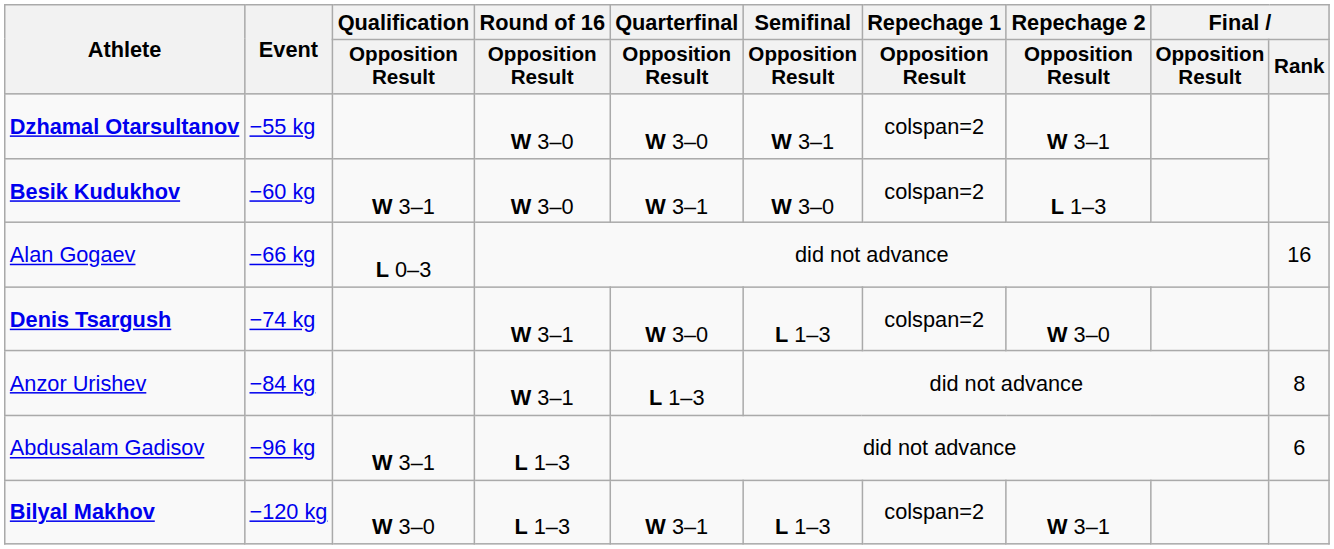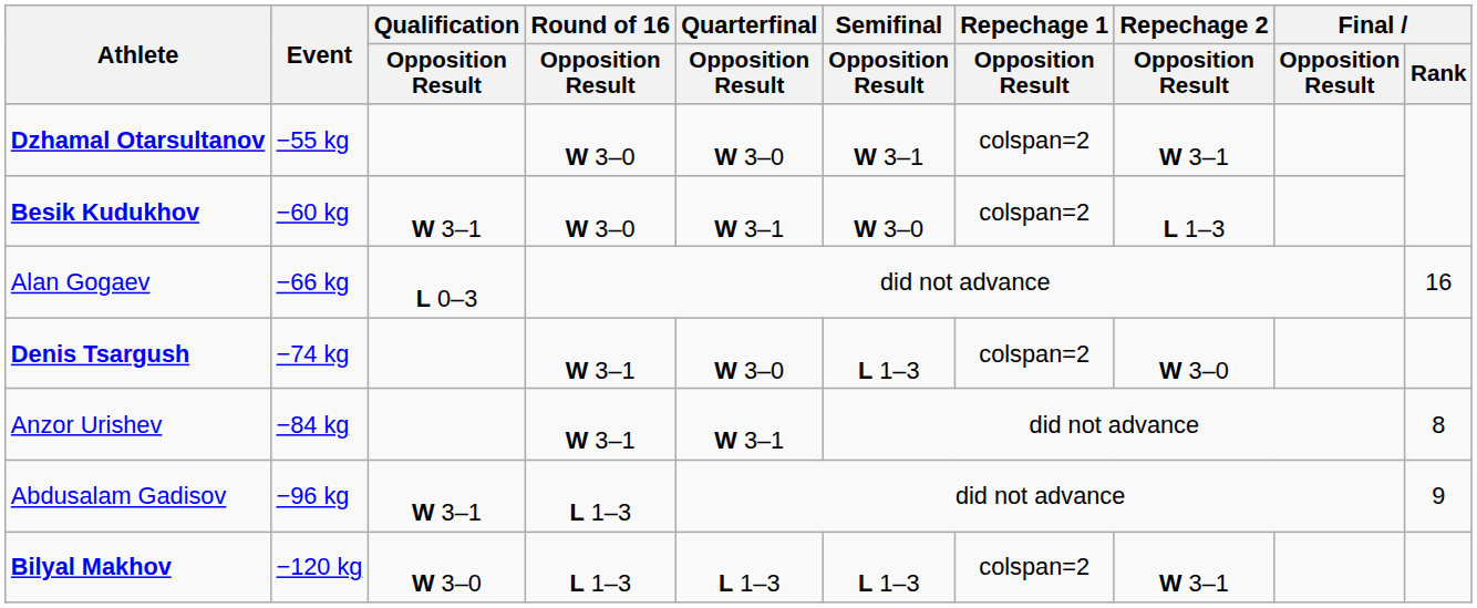Anzor Urishev | Quarterfinal / Opposition Result: L 1–3 -> W 3–1
Abdusalam Gadisov | Final / Rank: 6 -> 9
Bilyal Makhov | Quarterfinal / Opposition Result: W 3–1 -> L 1–3
